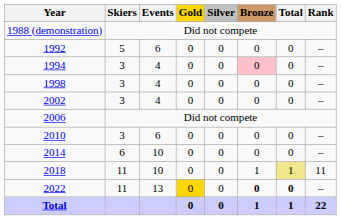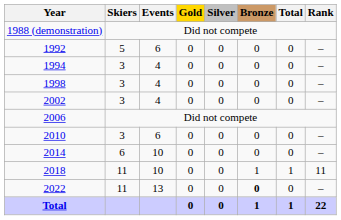1994 | Bronze: pink background -> no background
2018 | Total: khaki background -> no background
2022 | Gold: gold background -> no background
2022 | Total: bold -> normal
